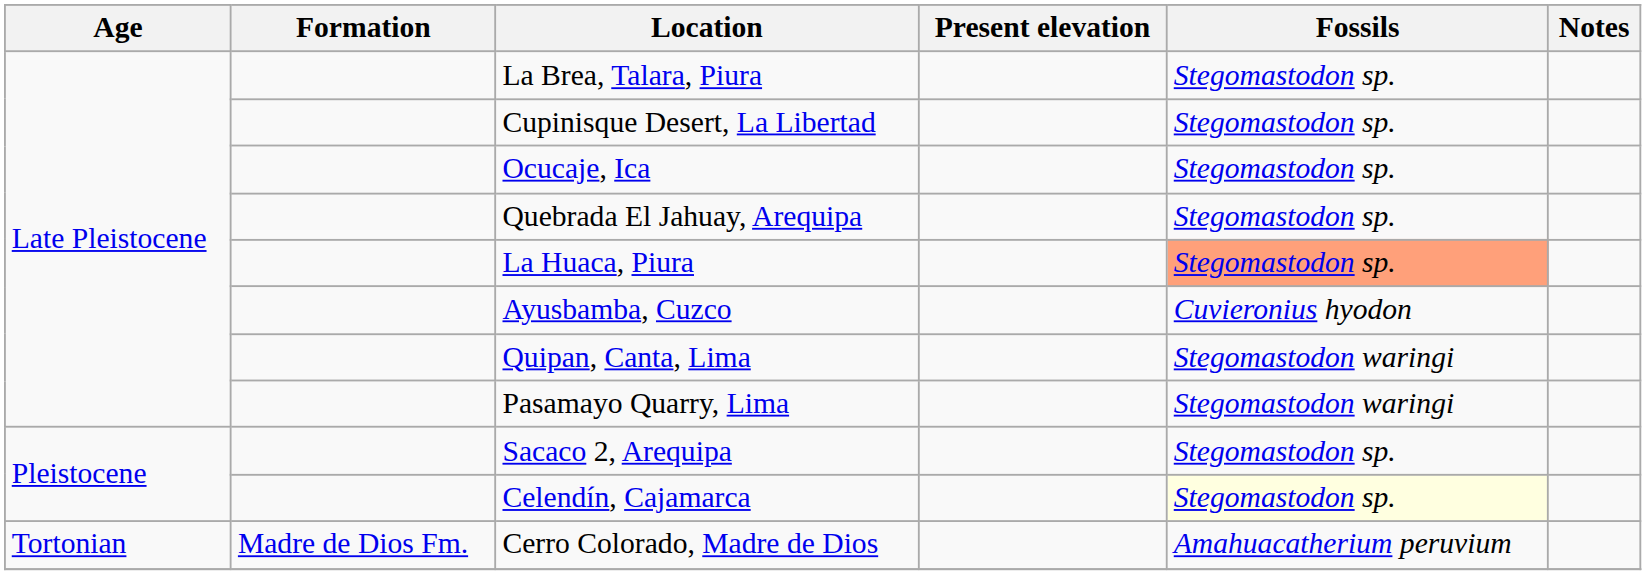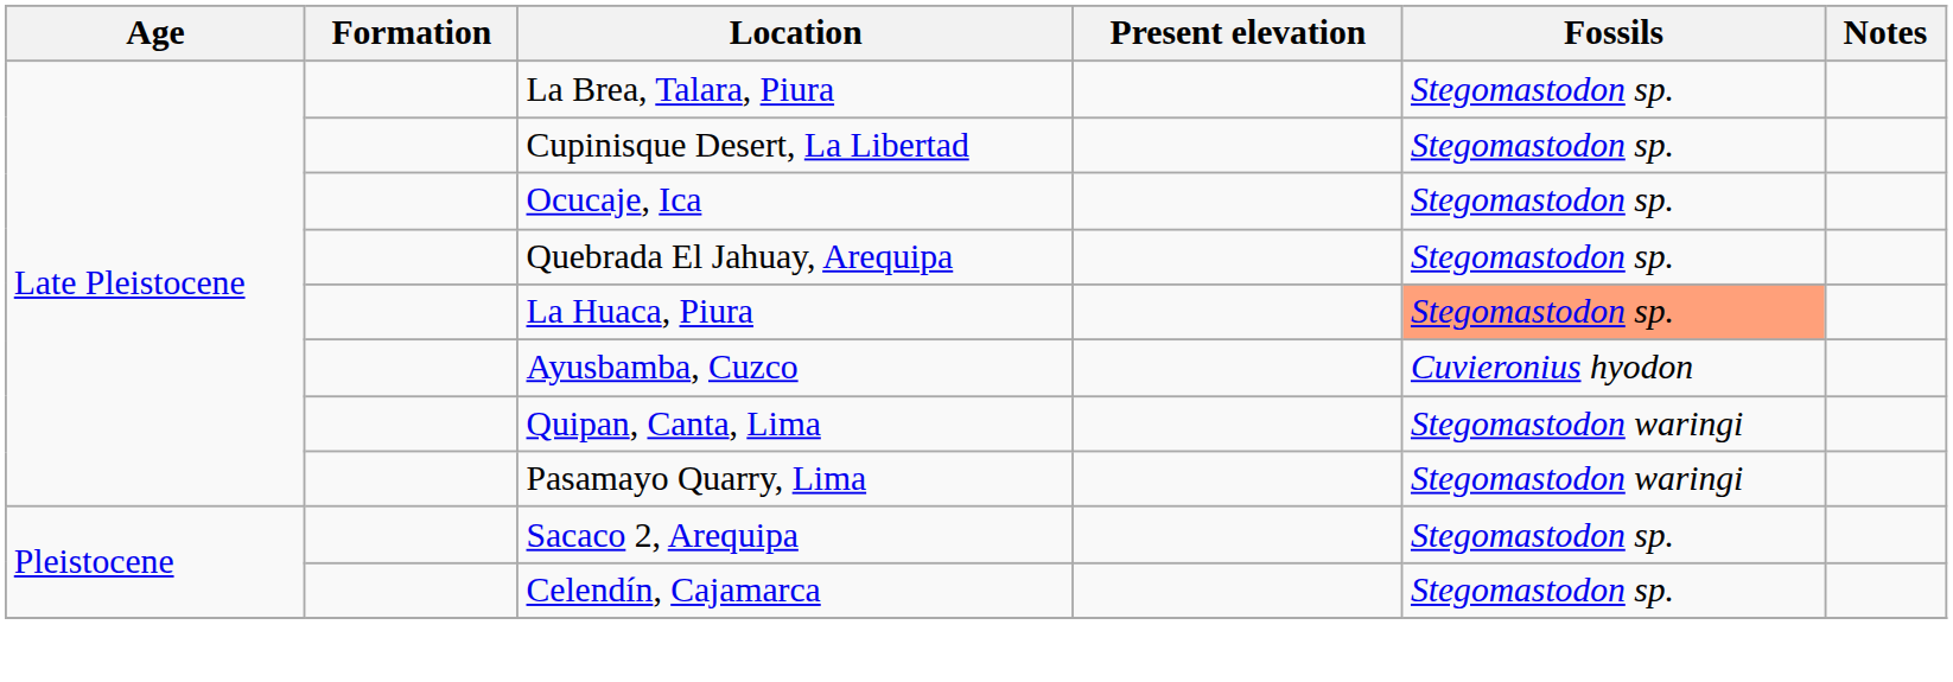Celendín, Cajamarca | Fossils: lightyellow background -> no background
- row: Tortonian | Madre de Dios Fm. | Cerro Colorado, Madre de Dios | Amahuacatherium peruvium
